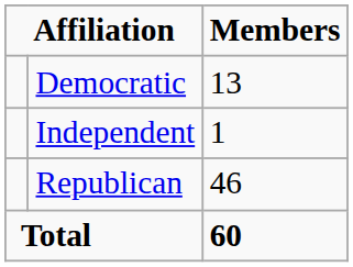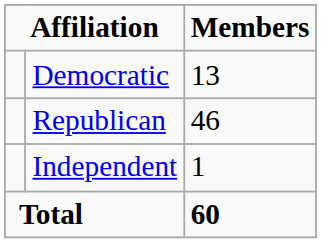rows swapped: Republican <-> Independent
